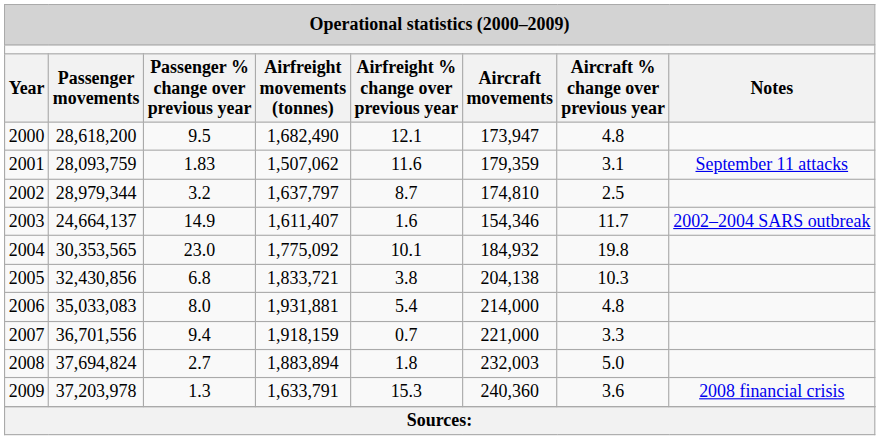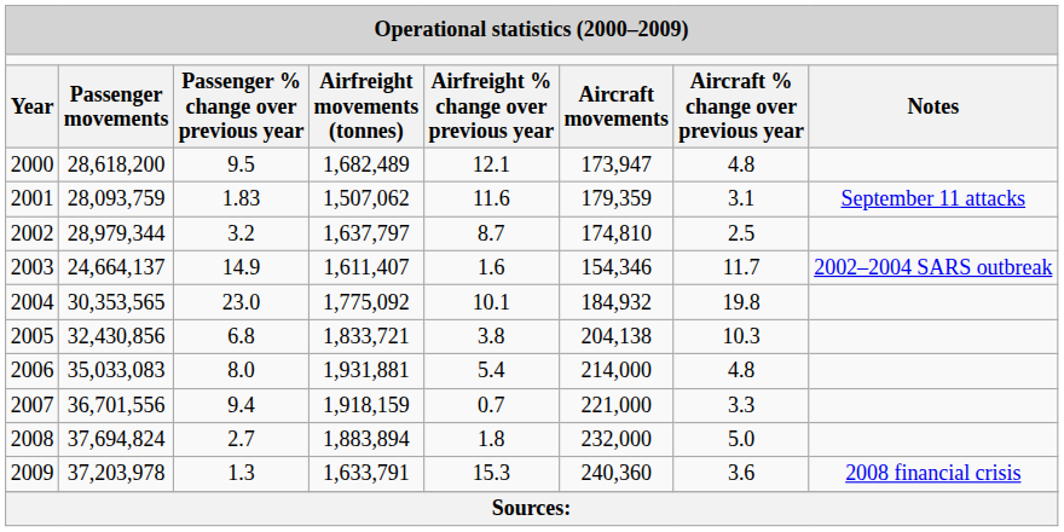2000 | column 4: 1,682,490 -> 1,682,489
2008 | column 6: 232,003 -> 232,000
